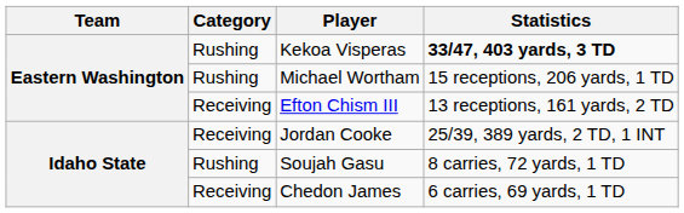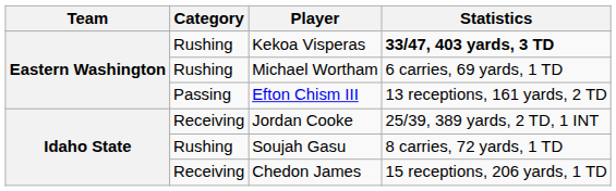Michael Wortham | Statistics: 15 receptions, 206 yards, 1 TD -> 6 carries, 69 yards, 1 TD
Efton Chism III | Category: Receiving -> Passing
Chedon James | Statistics: 6 carries, 69 yards, 1 TD -> 15 receptions, 206 yards, 1 TD
